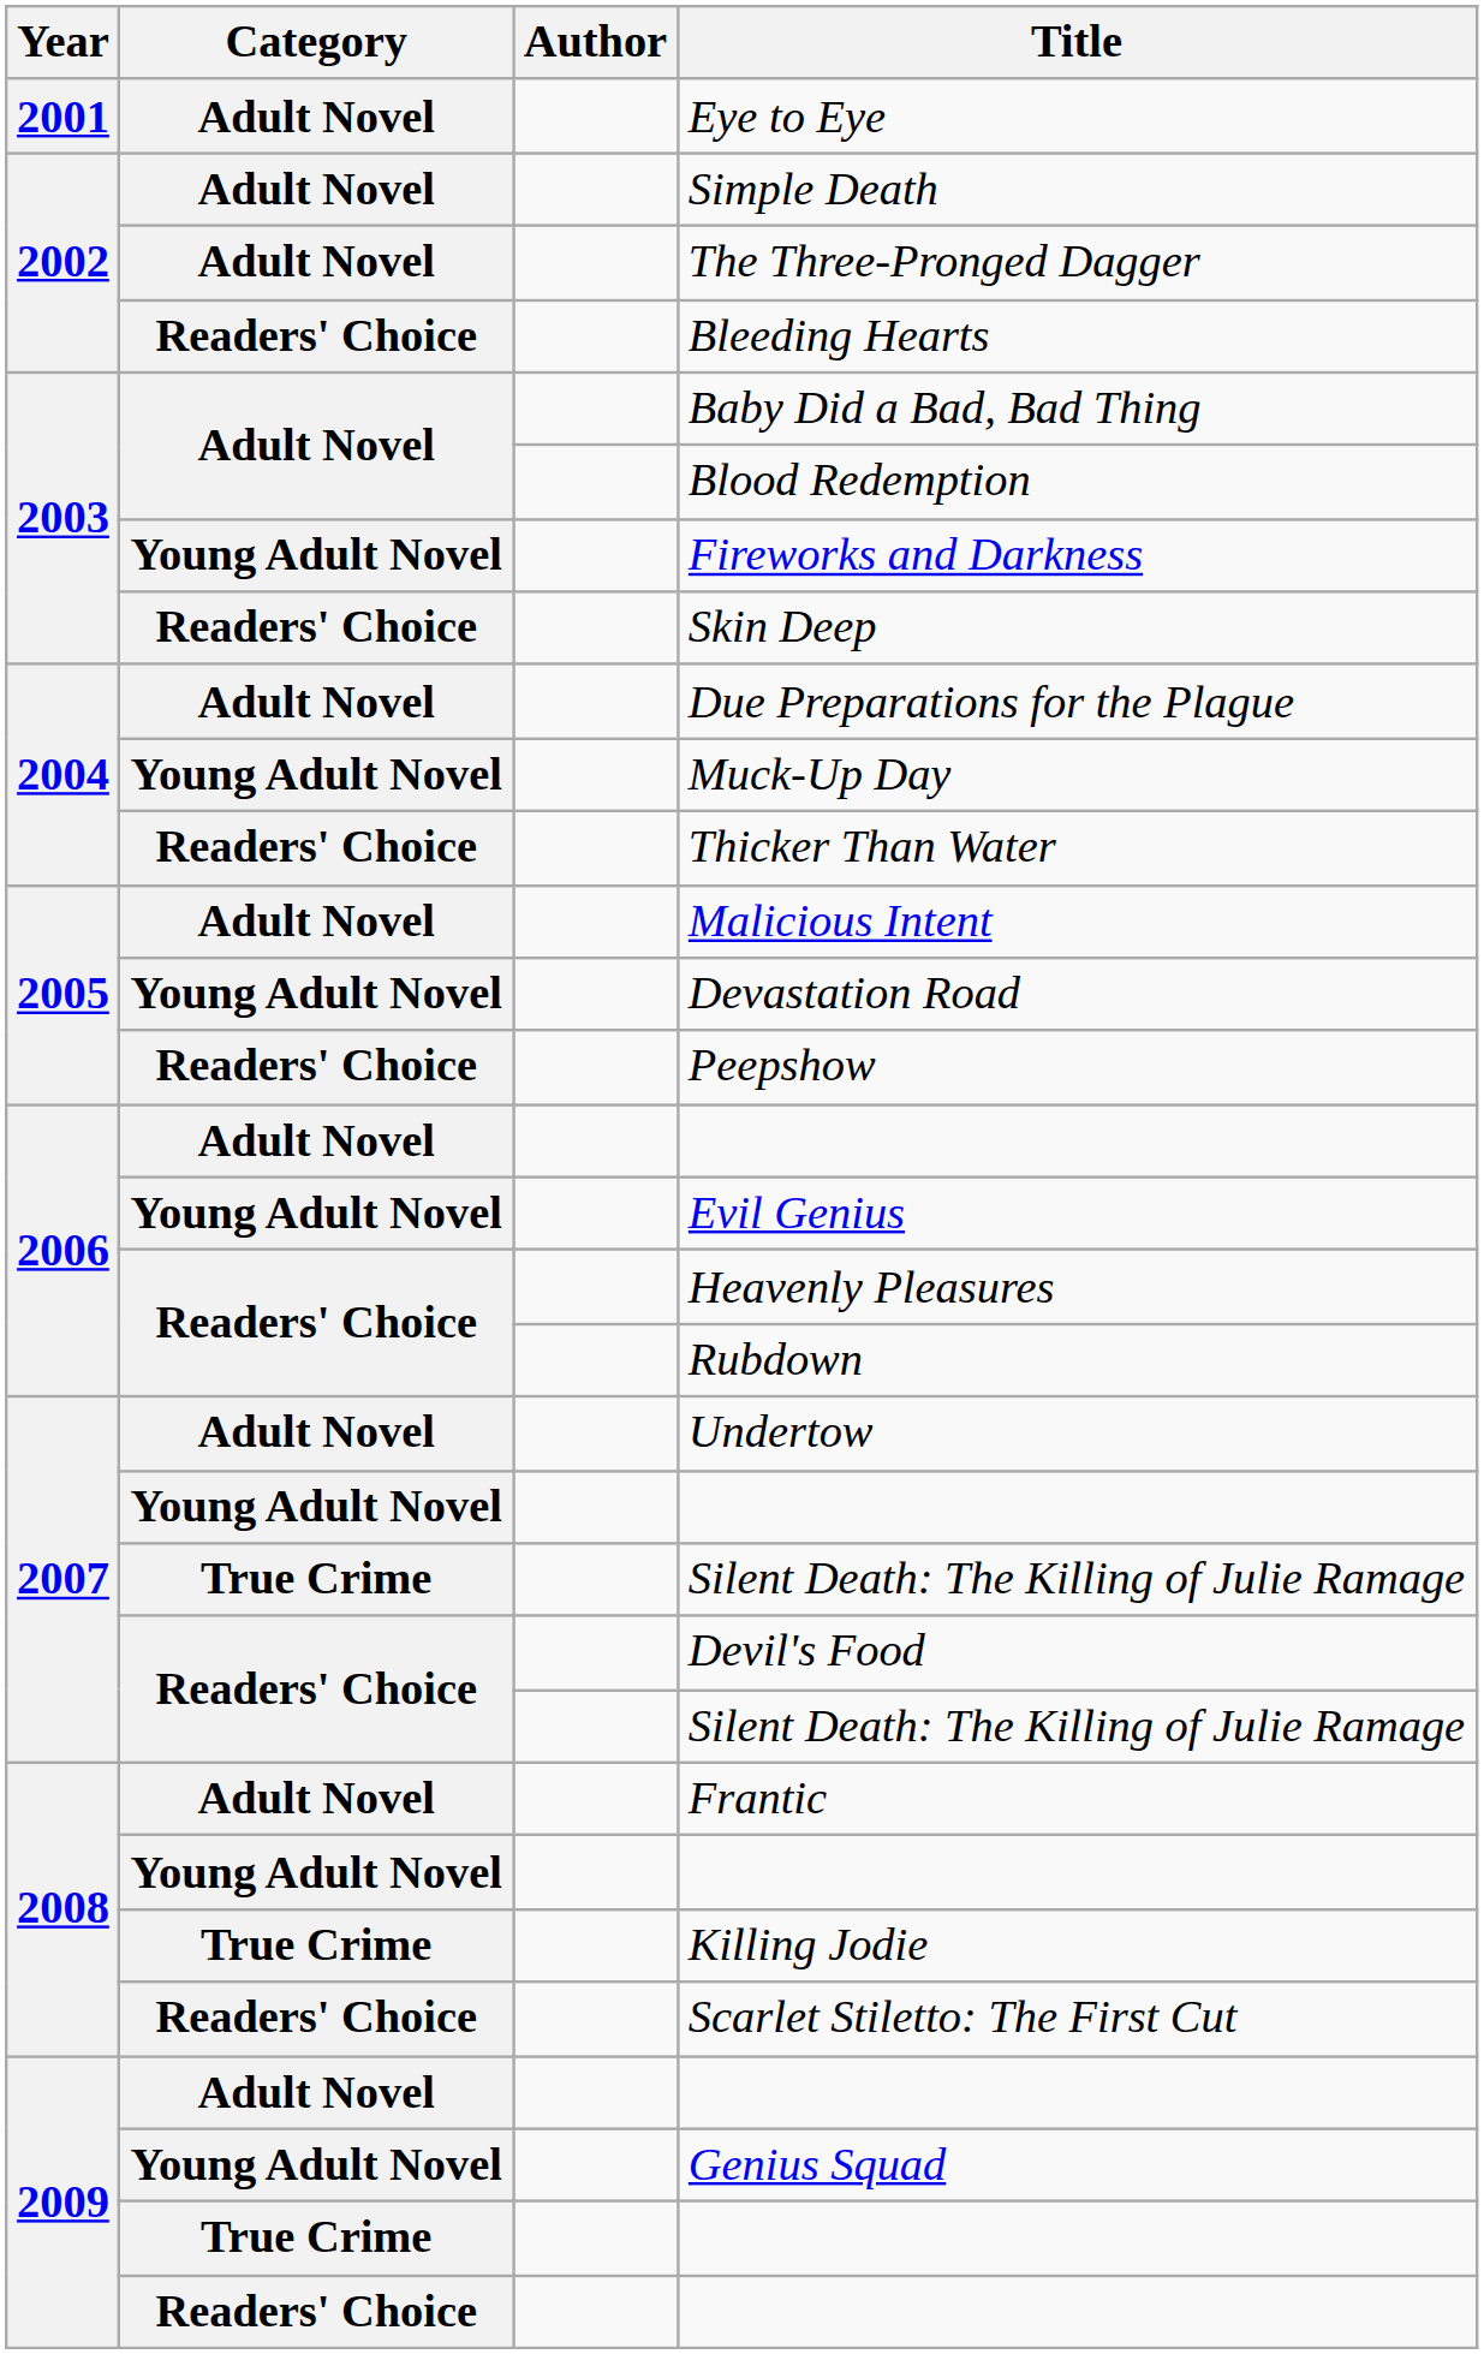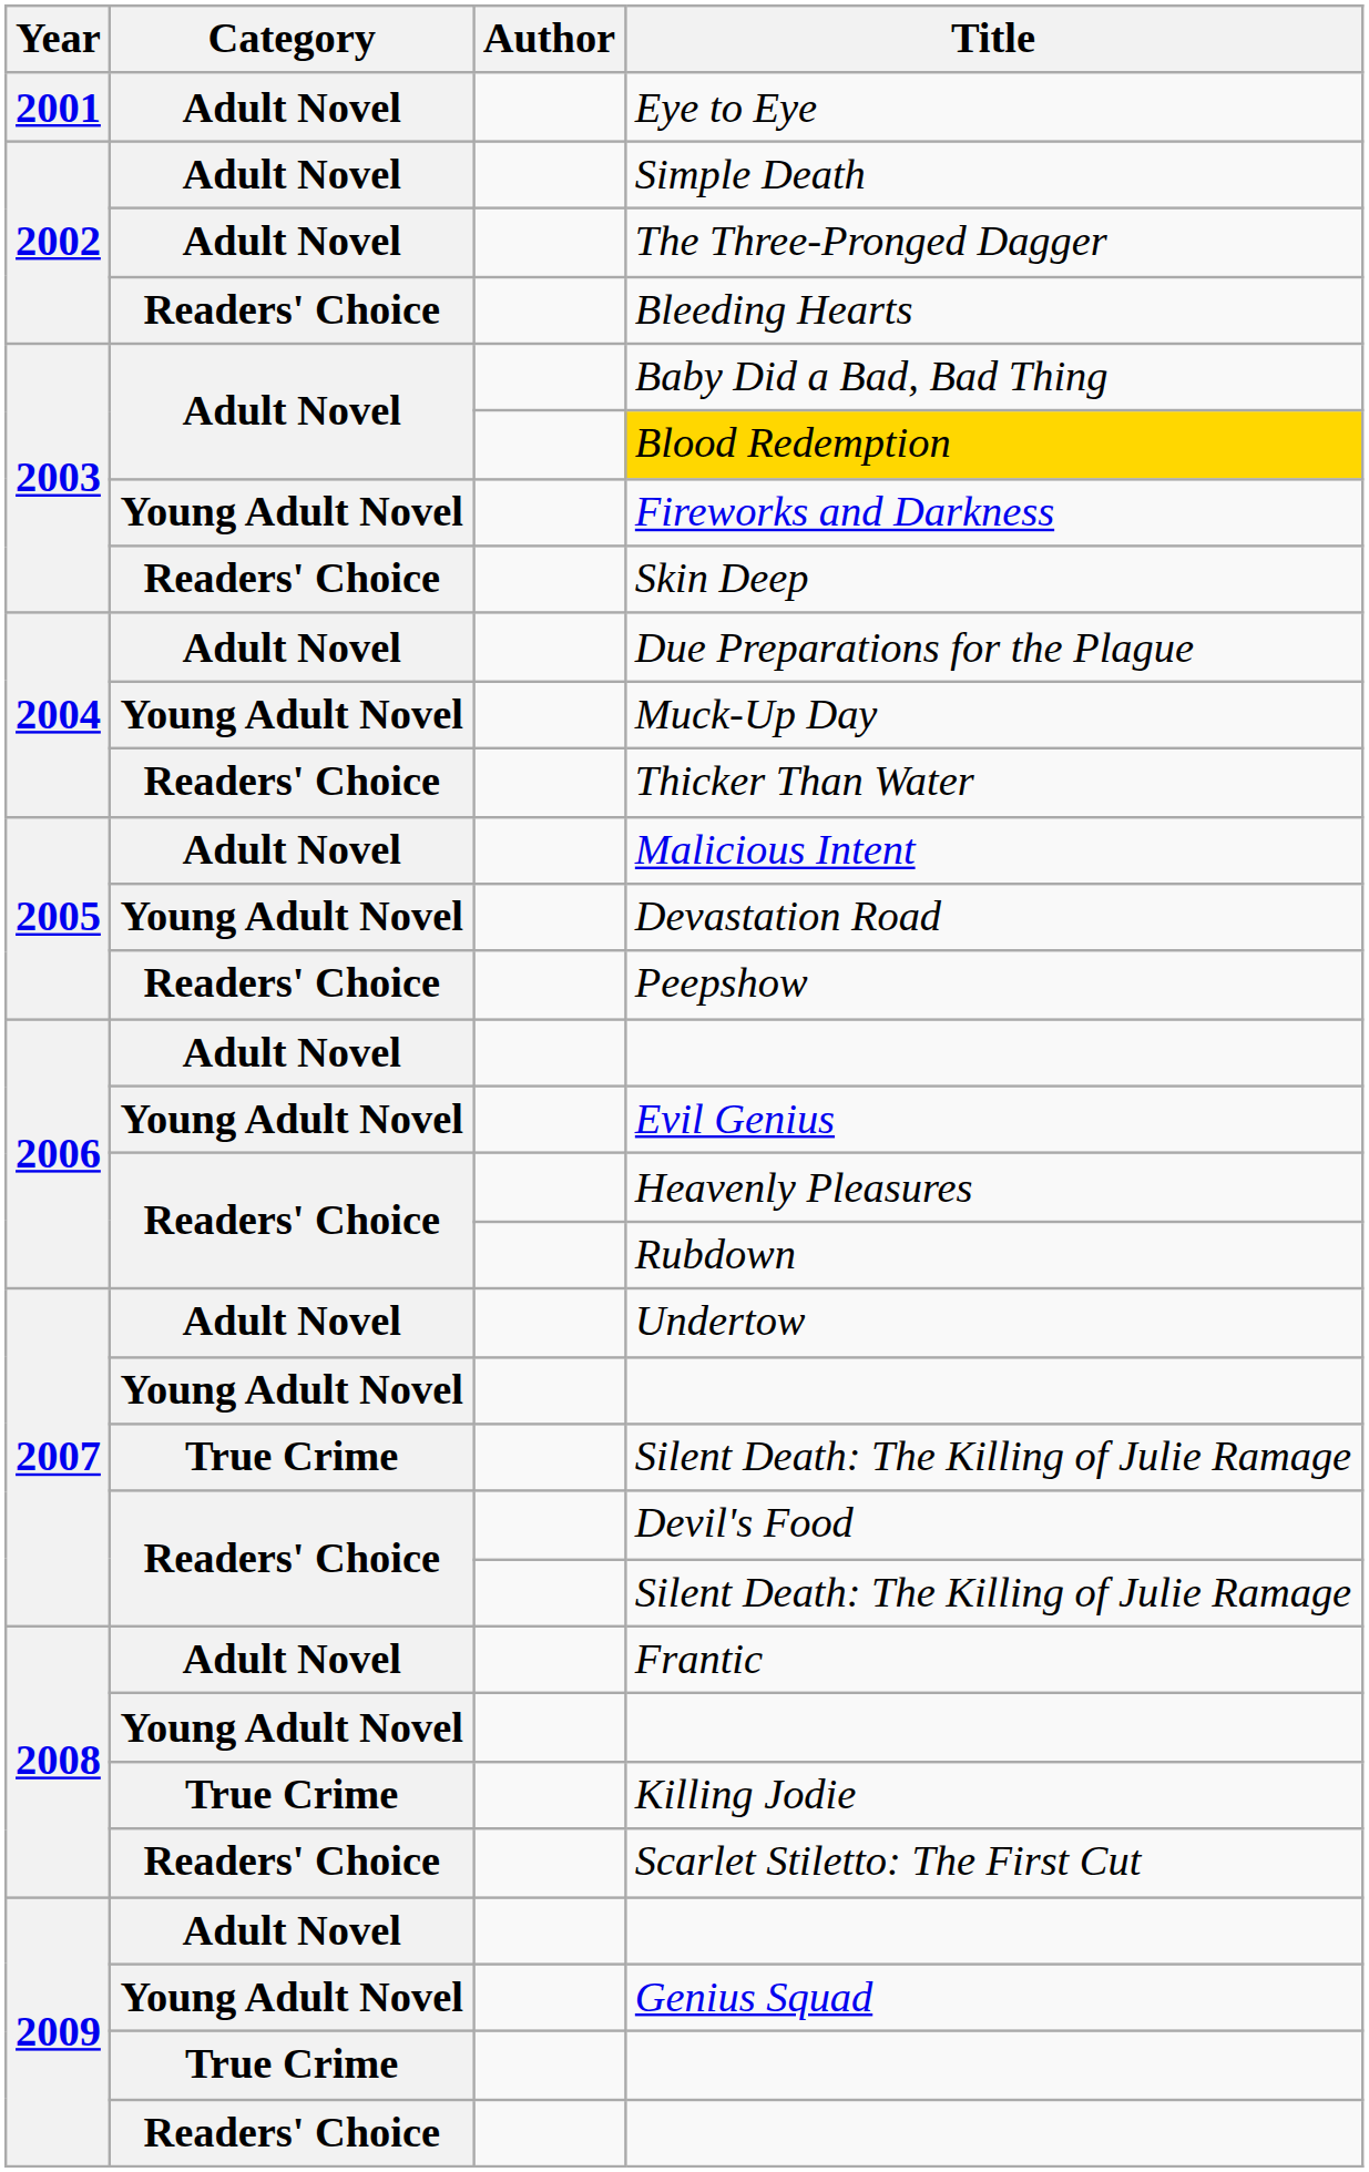Blood Redemption | Title: no background -> gold background
